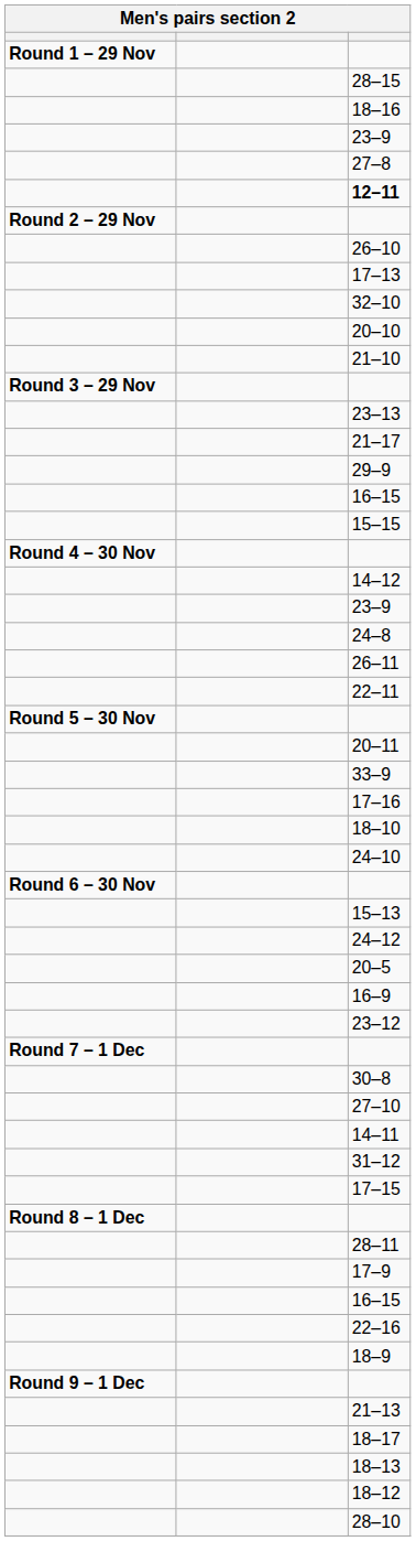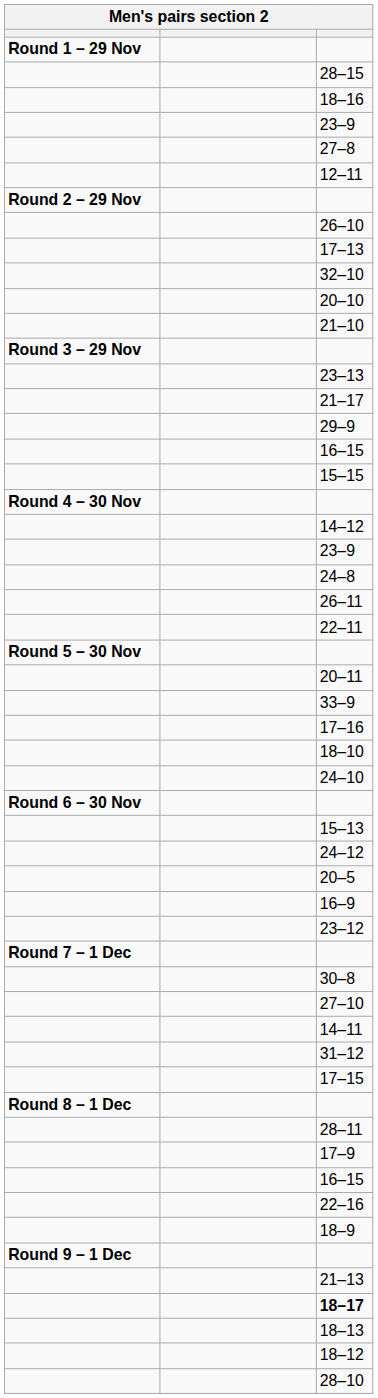12–11 | column 3: bold -> normal
18–17 | column 3: normal -> bold
